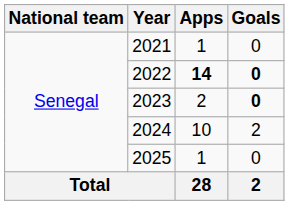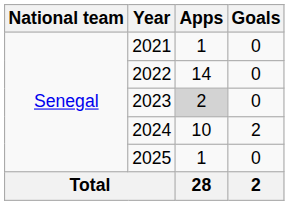2022 | Apps: bold -> normal
2022 | Goals: bold -> normal
2023 | Apps: no background -> lightgrey background
2023 | Goals: bold -> normal
